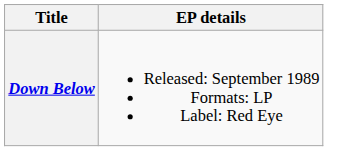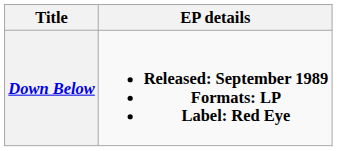Down Below | EP details: normal -> bold
